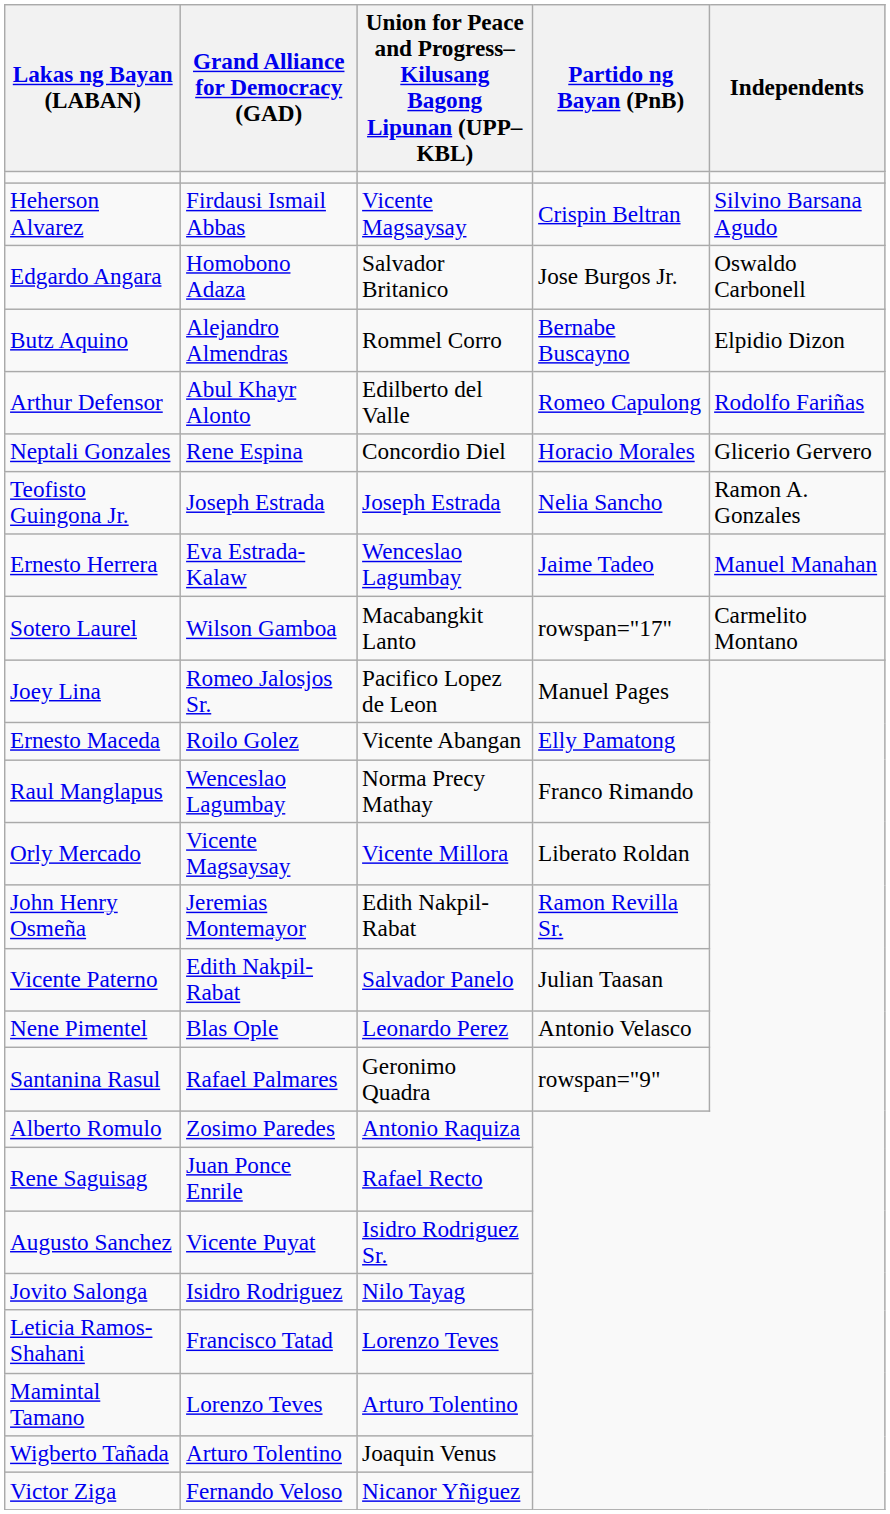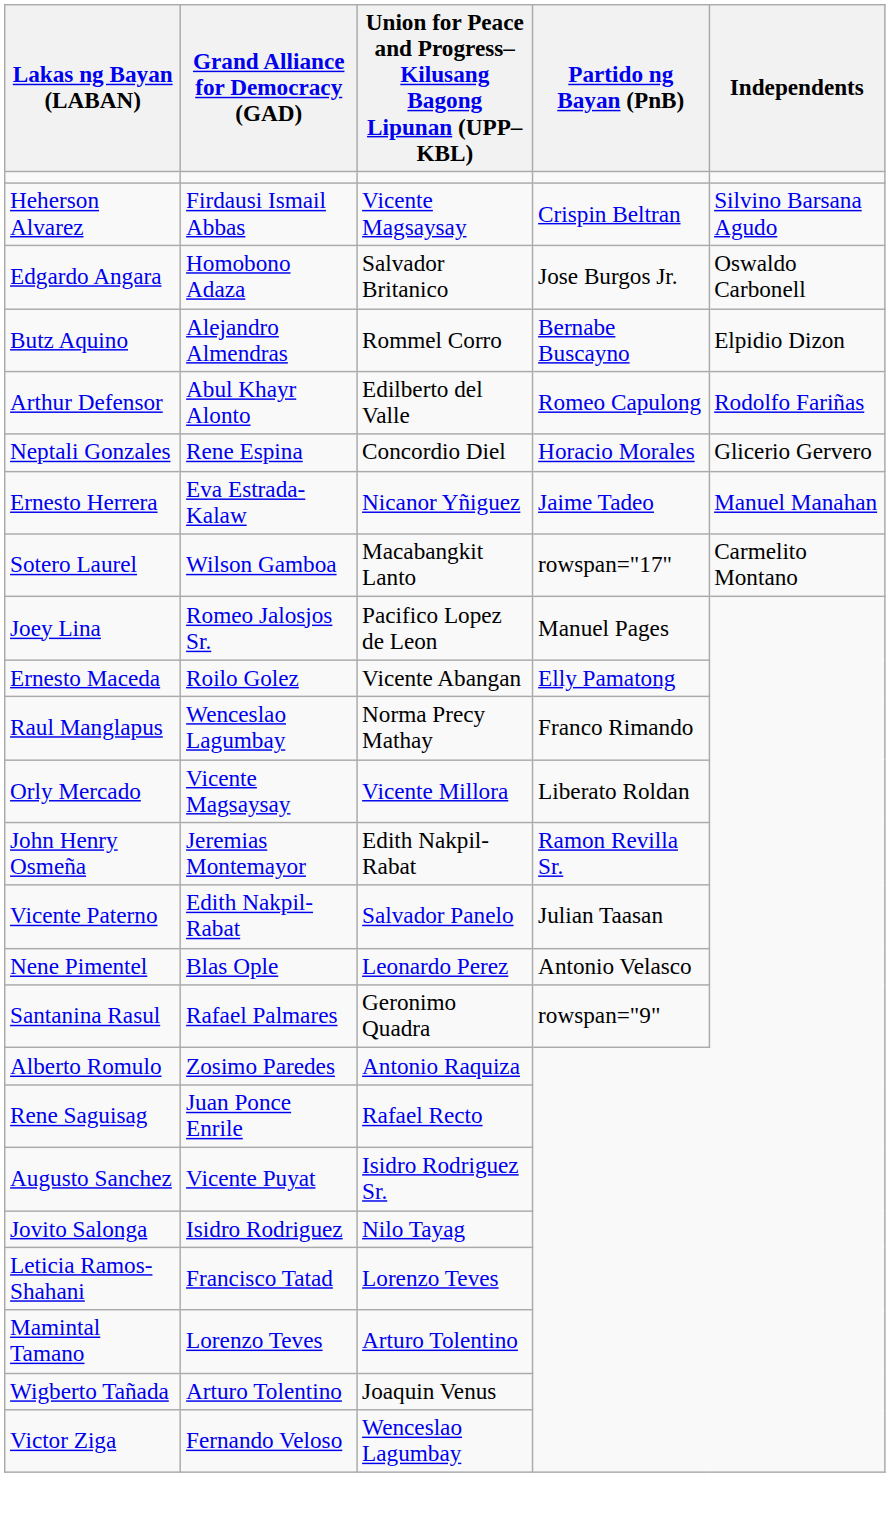- row: Teofisto Guingona Jr. | Joseph Estrada | Joseph Estrada | Nelia Sancho | Ramon A. Gonzales
Ernesto Herrera | column 3: Wenceslao Lagumbay -> Nicanor Yñiguez
Victor Ziga | column 3: Nicanor Yñiguez -> Wenceslao Lagumbay
